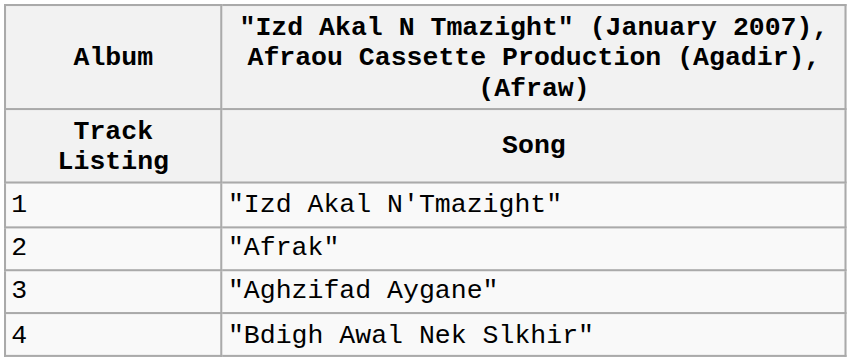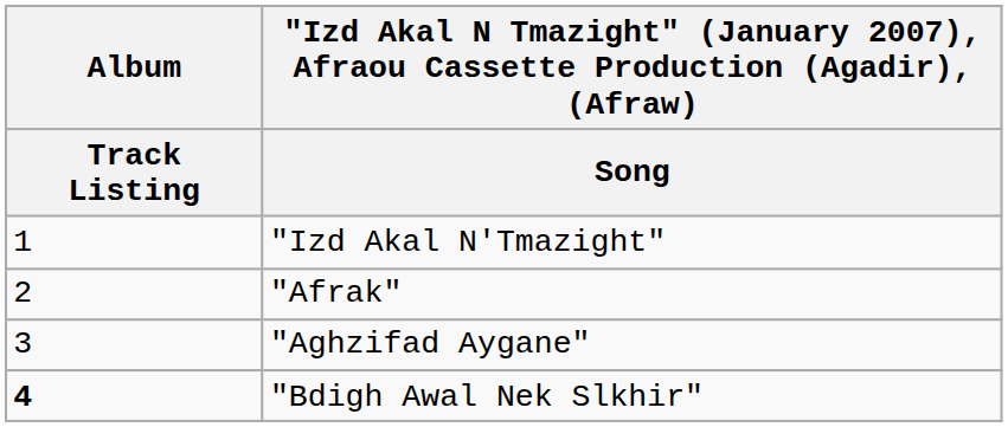"Bdigh Awal Nek Slkhir" | Album / Track Listing: normal -> bold
